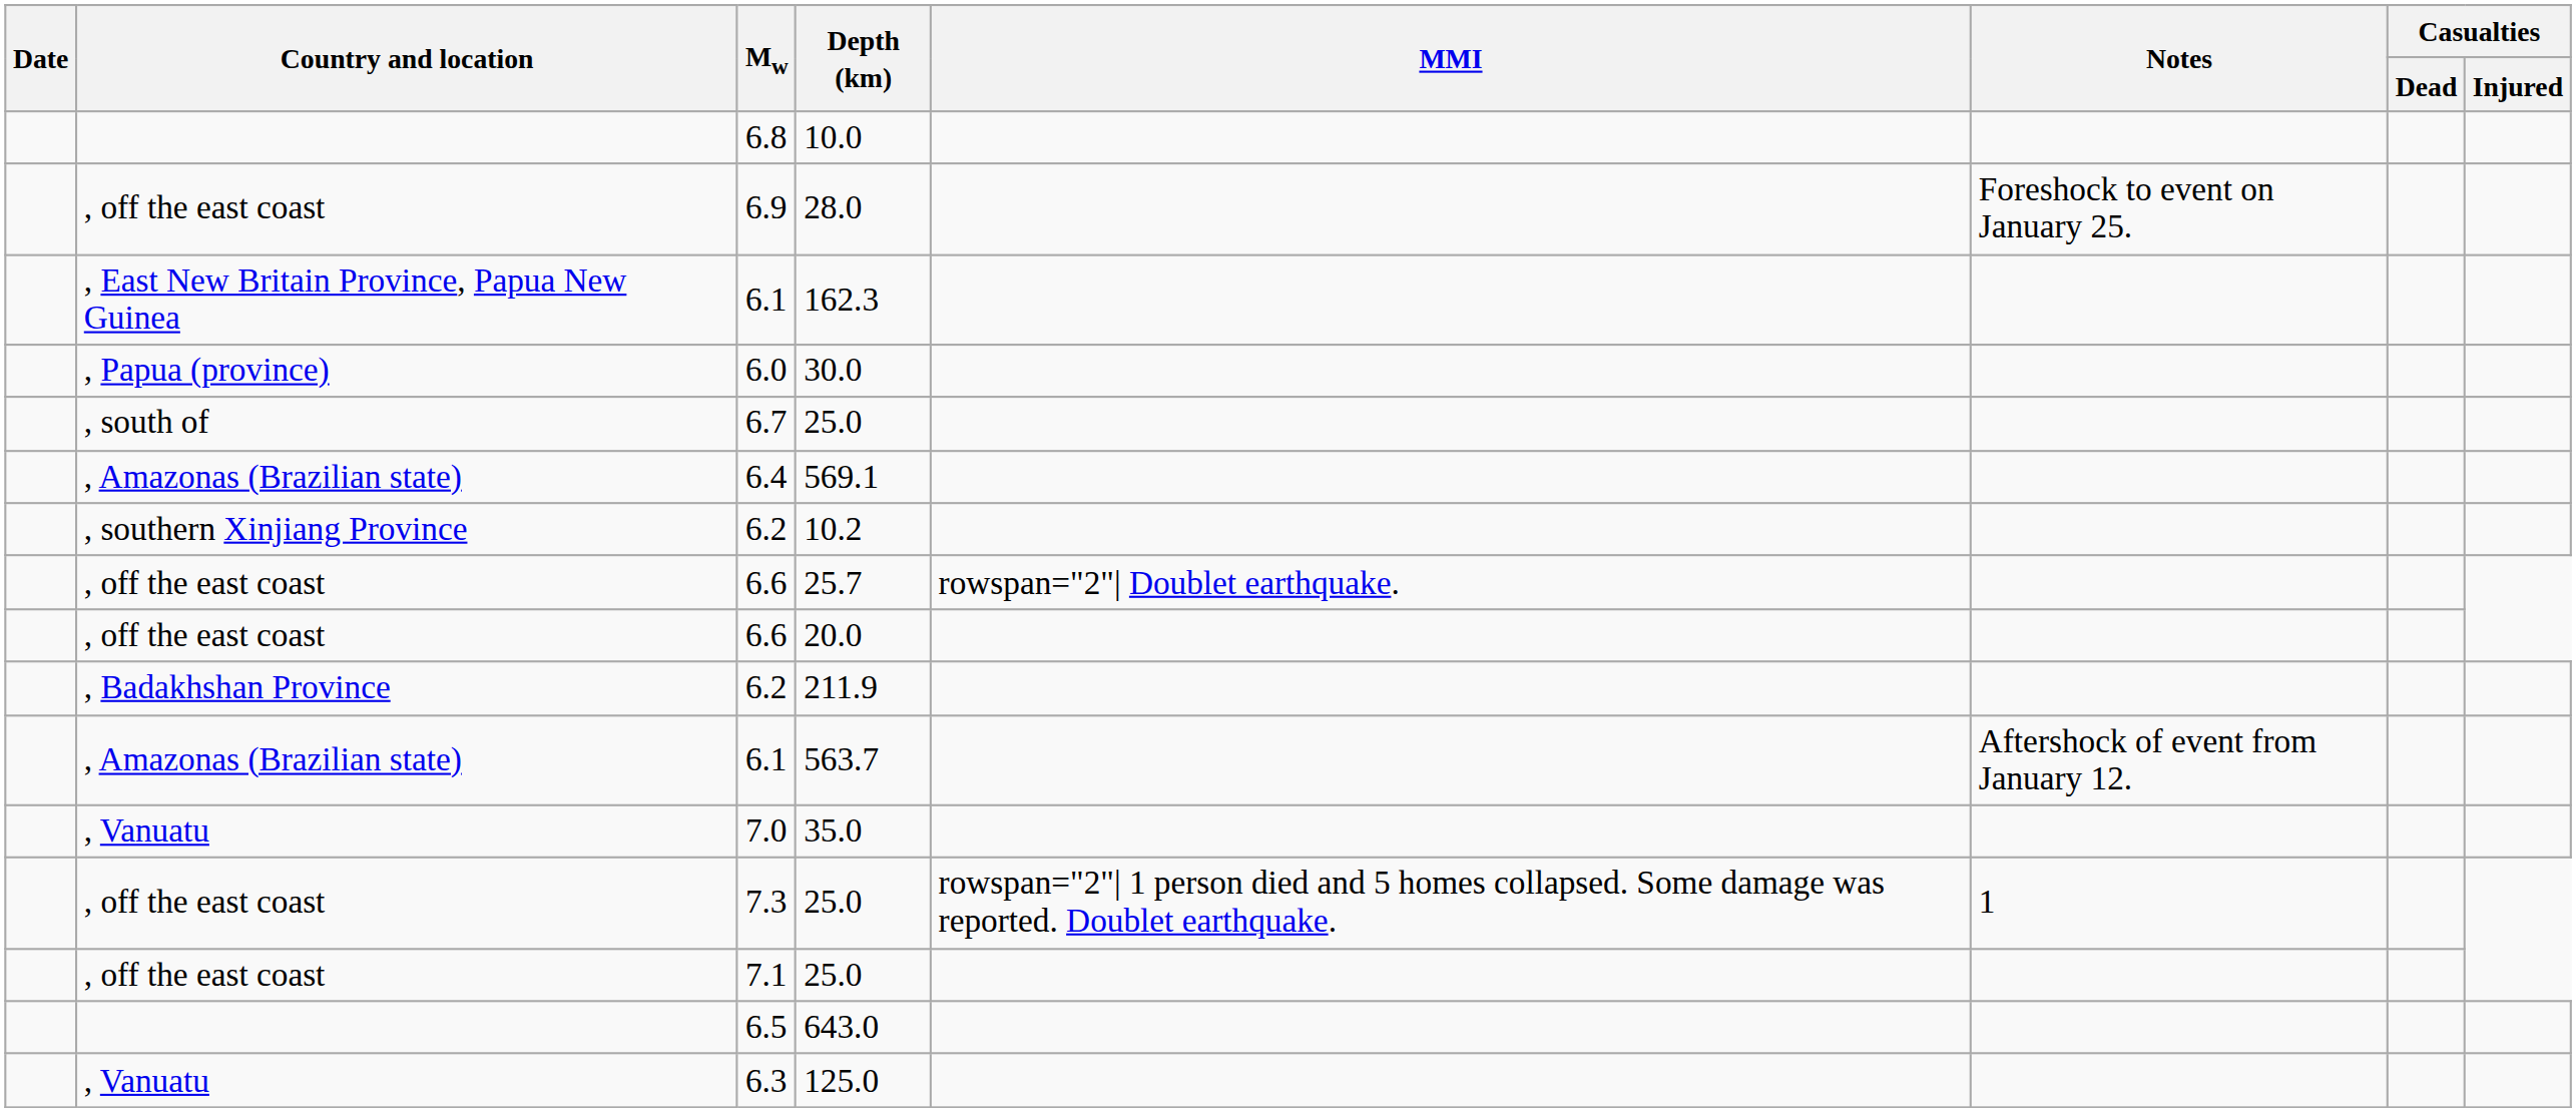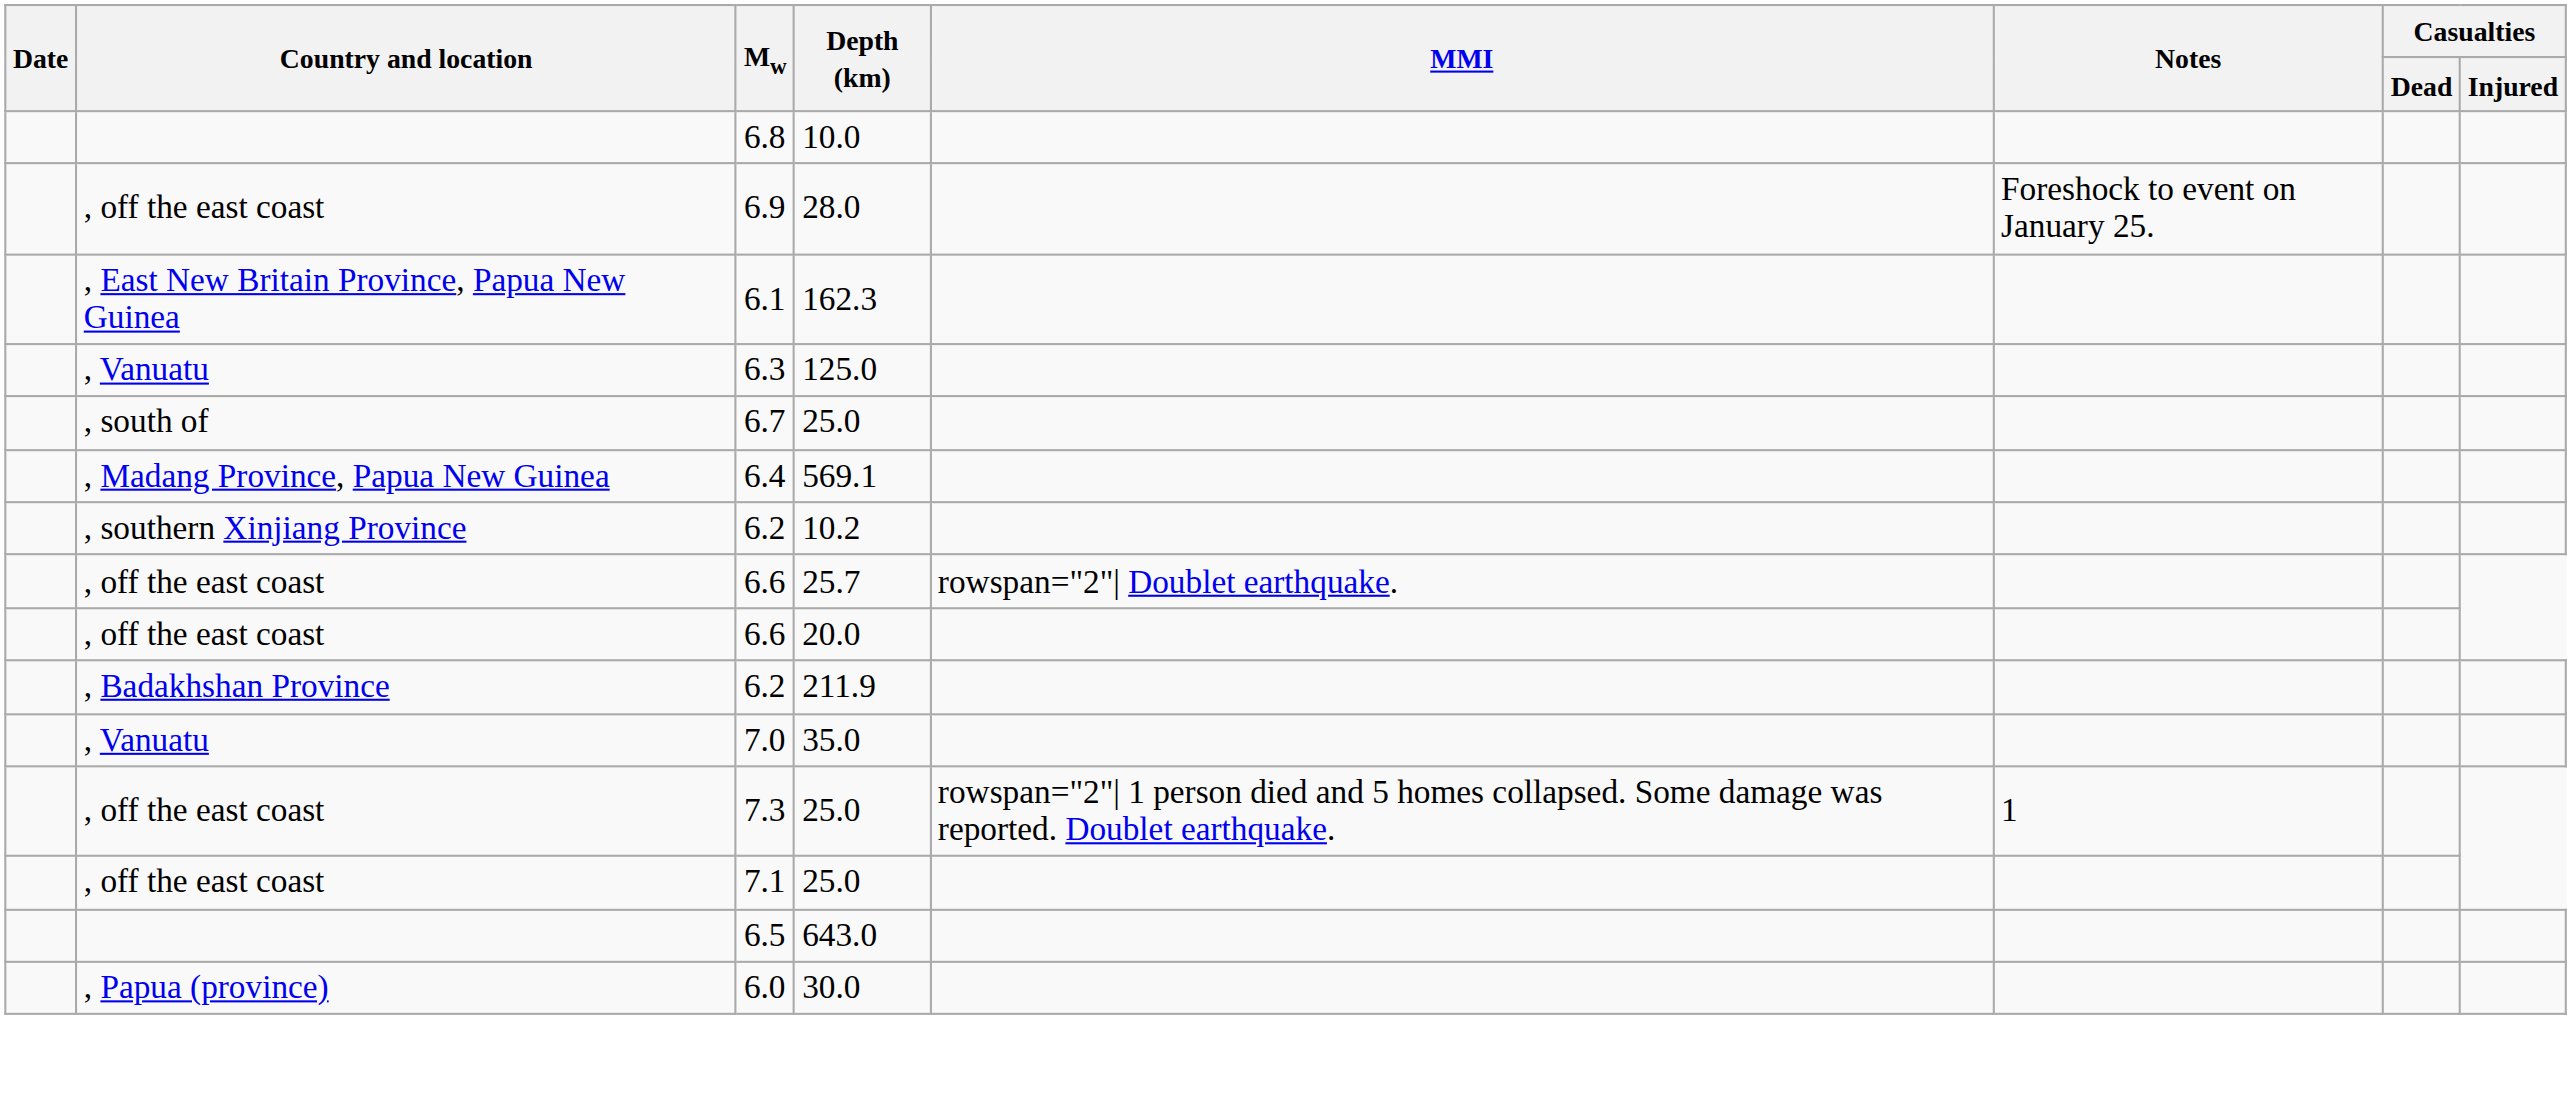rows swapped: 30.0 <-> 125.0
569.1 | Country and location: , Amazonas (Brazilian state) -> , Madang Province, Papua New Guinea
- row: , Amazonas (Brazilian state) | 6.1 | 563.7 | Aftershock of event from January 12.
